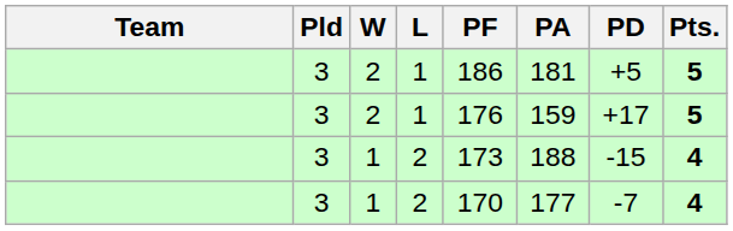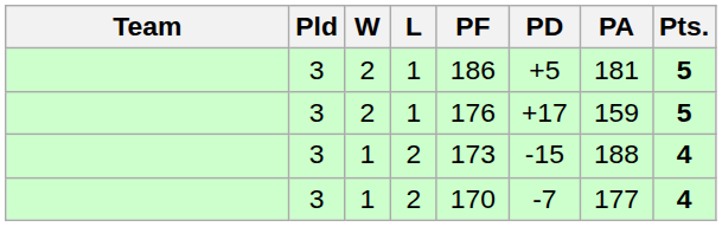columns swapped: PA <-> PD
